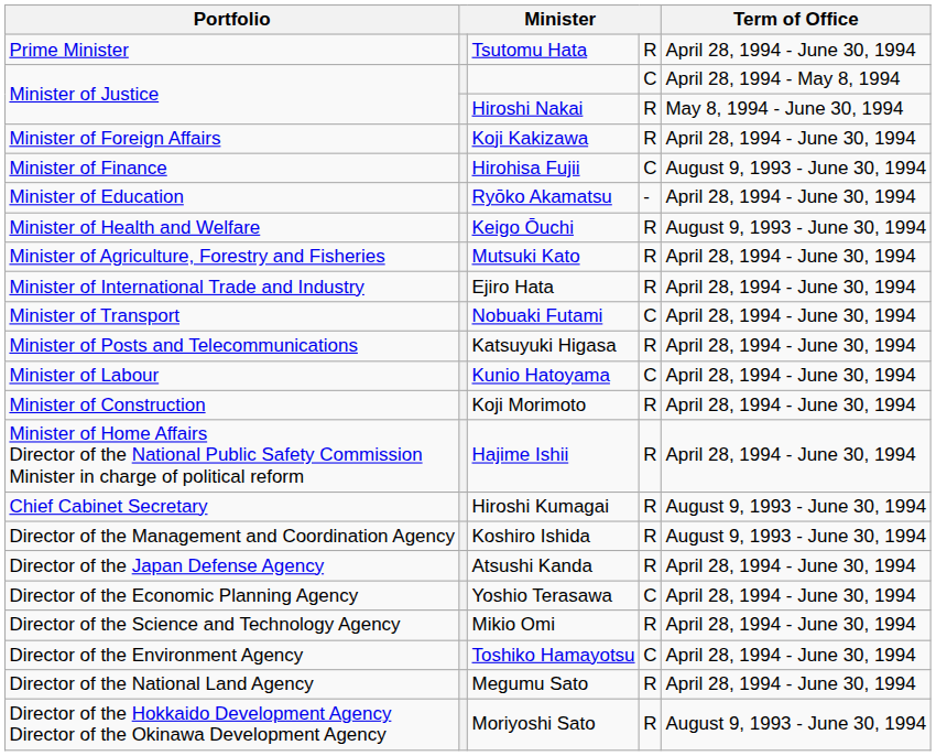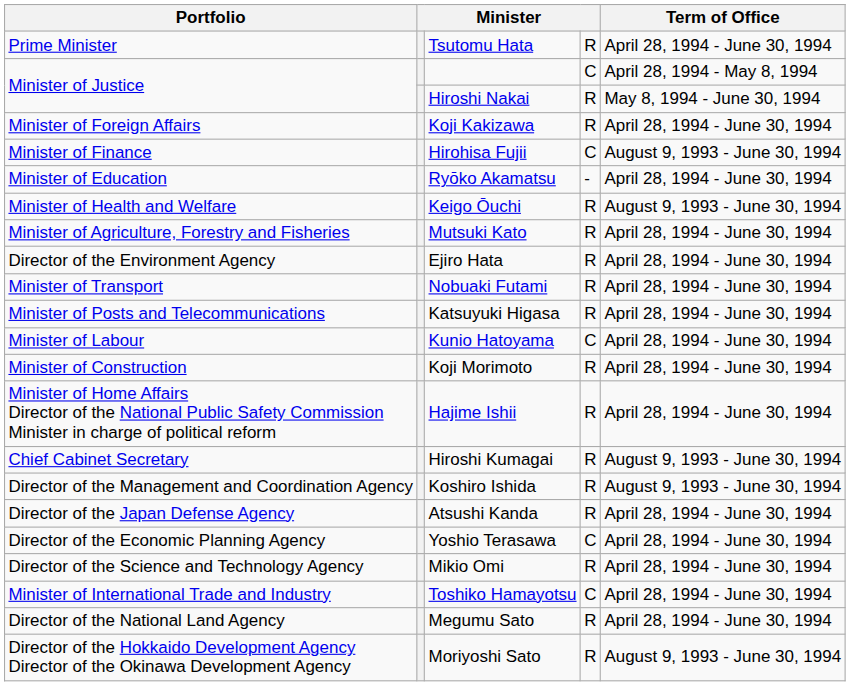Ejiro Hata | Portfolio: Minister of International Trade and Industry -> Director of the Environment Agency
Nobuaki Futami | column 4: C -> R
Toshiko Hamayotsu | Portfolio: Director of the Environment Agency -> Minister of International Trade and Industry
